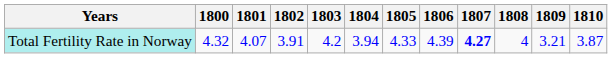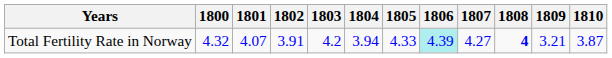row 2 | Years: paleturquoise background -> no background
row 2 | 1806: no background -> paleturquoise background
row 2 | 1807: bold -> normal
row 2 | 1808: normal -> bold
